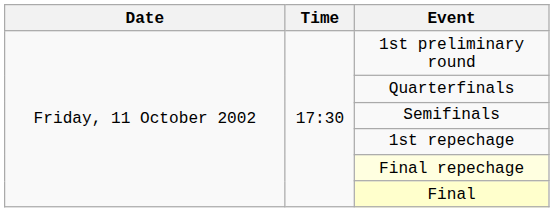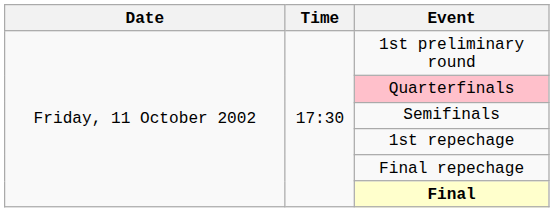Quarterfinals | Event: no background -> pink background
Final repechage | Event: lightyellow background -> no background
Final | Event: normal -> bold
